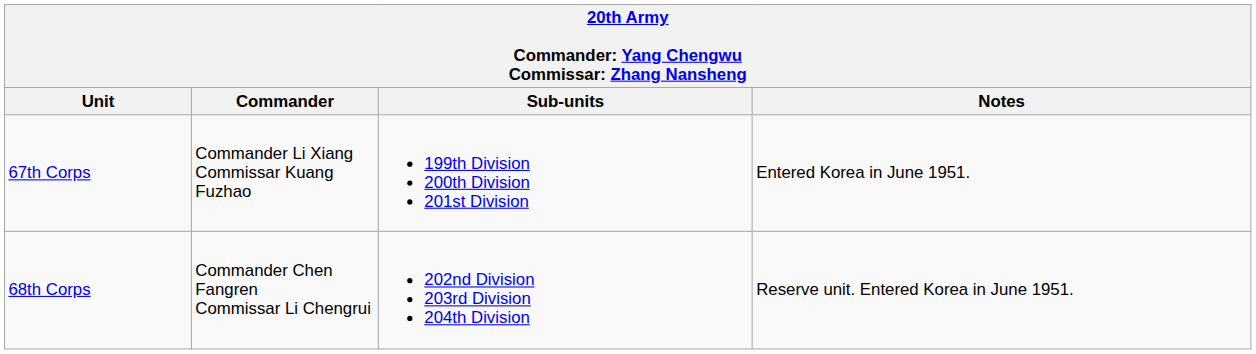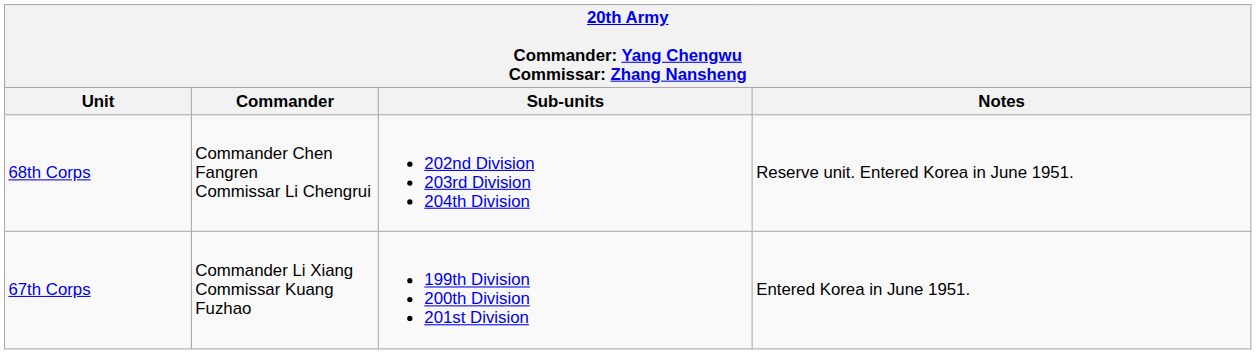rows swapped: 67th Corps <-> 68th Corps
